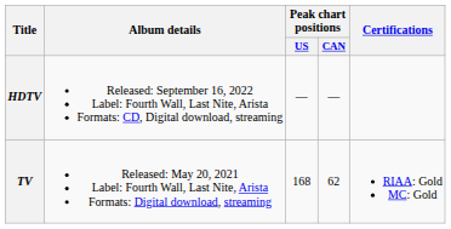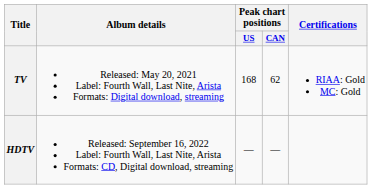rows swapped: TV <-> HDTV
